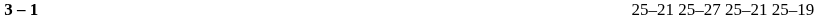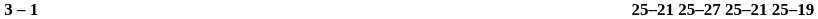row 1 | column 2: normal -> bold
